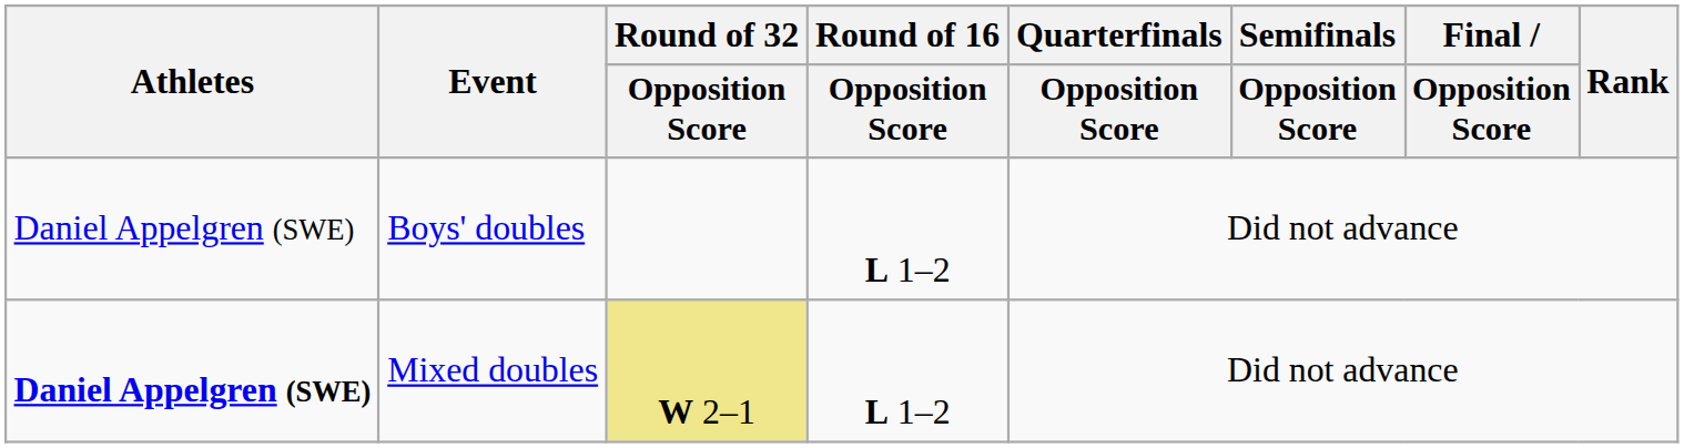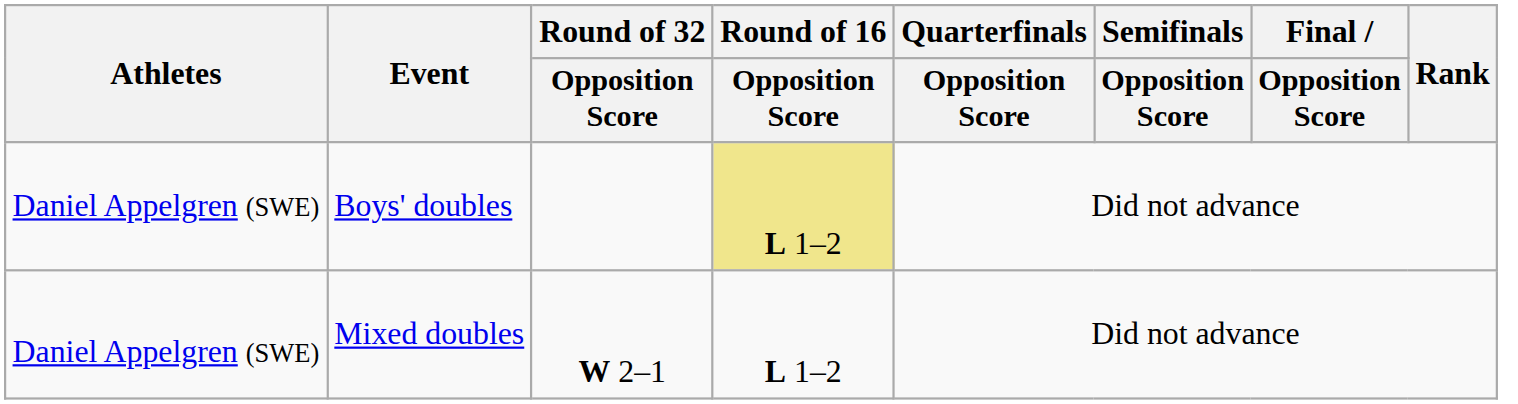Boys' doubles | Round of 16 / Opposition Score: no background -> khaki background
Mixed doubles | Athletes: bold -> normal
Mixed doubles | Round of 32 / Opposition Score: khaki background -> no background
